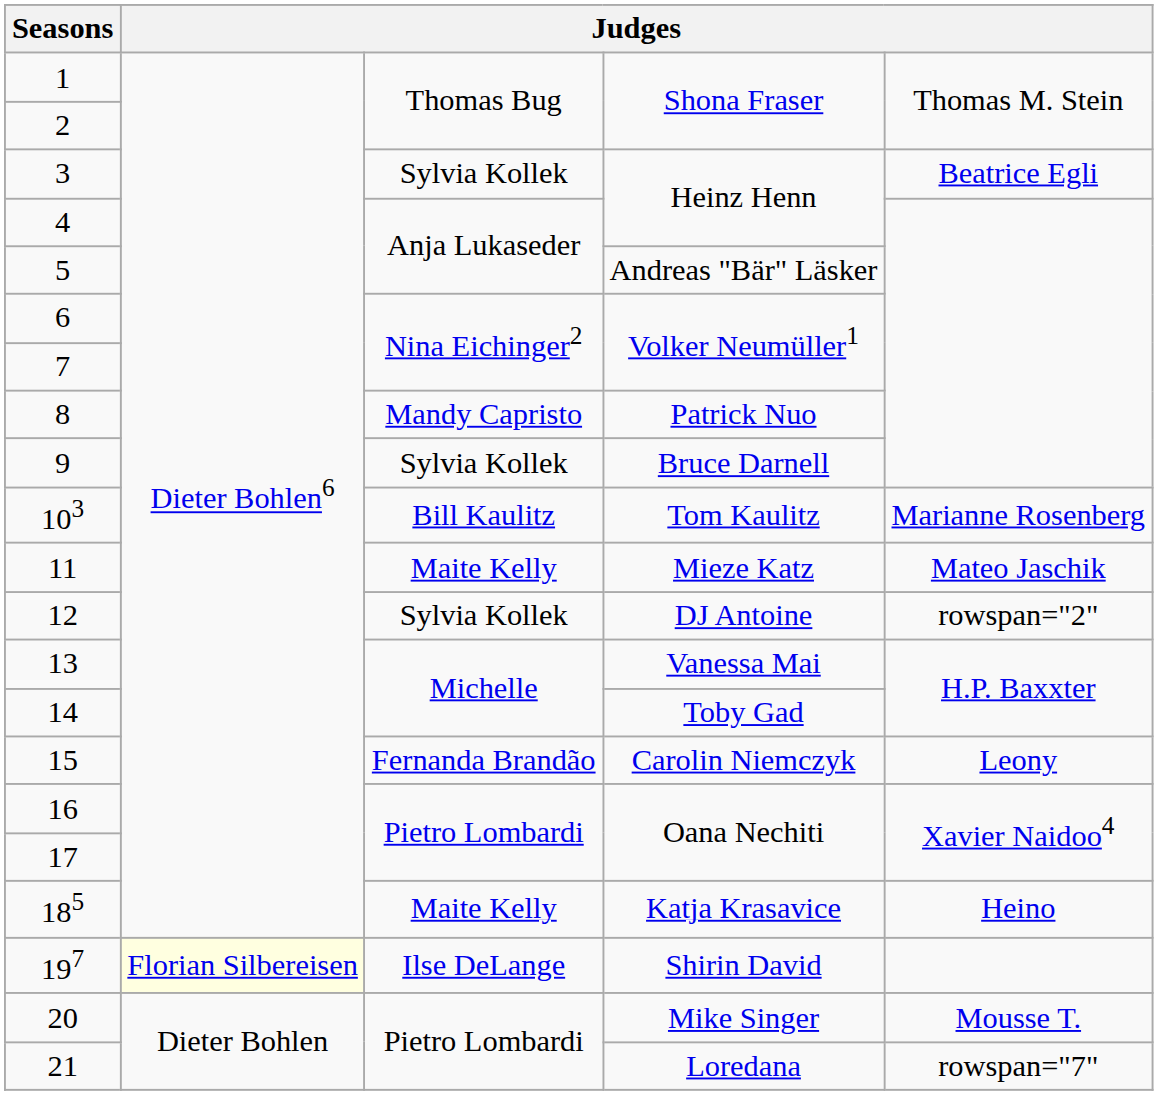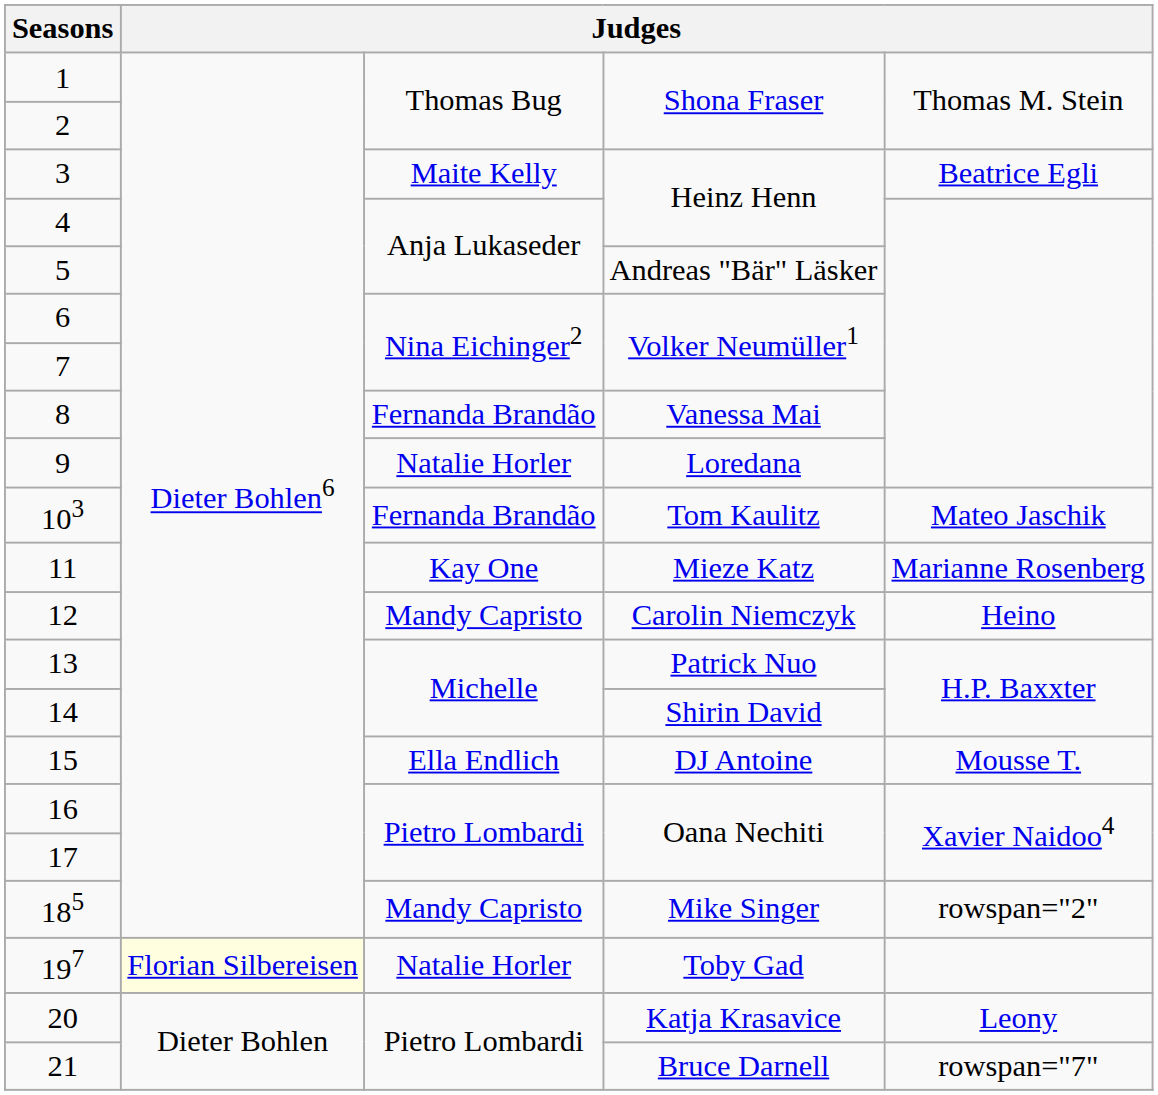3 | column 3: Sylvia Kollek -> Maite Kelly
8 | column 3: Mandy Capristo -> Fernanda Brandão
8 | column 4: Patrick Nuo -> Vanessa Mai
9 | column 3: Sylvia Kollek -> Natalie Horler
9 | column 4: Bruce Darnell -> Loredana
103 | column 3: Bill Kaulitz -> Fernanda Brandão
103 | column 5: Marianne Rosenberg -> Mateo Jaschik
11 | column 3: Maite Kelly -> Kay One
11 | column 5: Mateo Jaschik -> Marianne Rosenberg
12 | column 3: Sylvia Kollek -> Mandy Capristo
12 | column 4: DJ Antoine -> Carolin Niemczyk
12 | column 5: rowspan="2" -> Heino
13 | column 4: Vanessa Mai -> Patrick Nuo
14 | column 4: Toby Gad -> Shirin David
15 | column 3: Fernanda Brandão -> Ella Endlich
15 | column 4: Carolin Niemczyk -> DJ Antoine
15 | column 5: Leony -> Mousse T.
185 | column 3: Maite Kelly -> Mandy Capristo
185 | column 4: Katja Krasavice -> Mike Singer
185 | column 5: Heino -> rowspan="2"
197 | column 3: Ilse DeLange -> Natalie Horler
197 | column 4: Shirin David -> Toby Gad
20 | column 4: Mike Singer -> Katja Krasavice
20 | column 5: Mousse T. -> Leony
21 | column 4: Loredana -> Bruce Darnell
